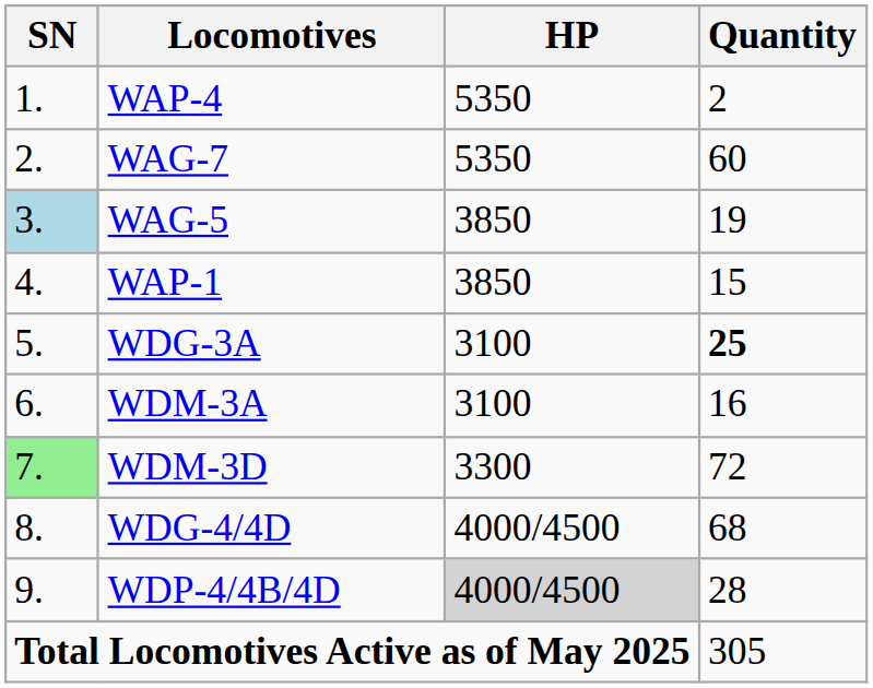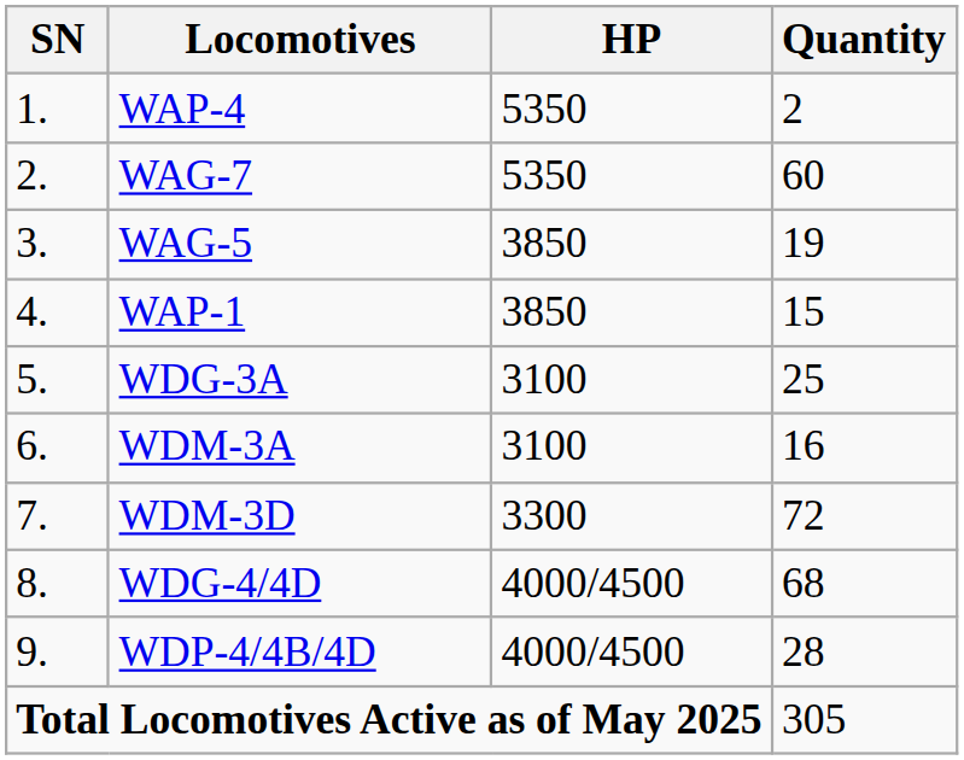WAG-5 | SN: lightblue background -> no background
WDG-3A | Quantity: bold -> normal
WDM-3D | SN: lightgreen background -> no background
WDP-4/4B/4D | HP: lightgrey background -> no background
